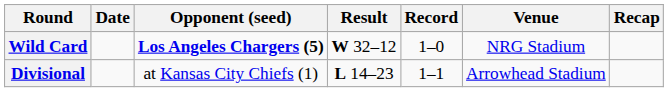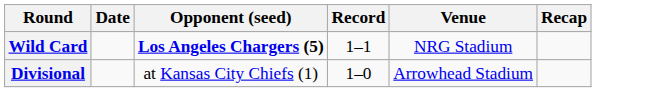- column: Result | W 32–12 | L 14–23
Wild Card | Record: 1–0 -> 1–1
Divisional | Record: 1–1 -> 1–0
